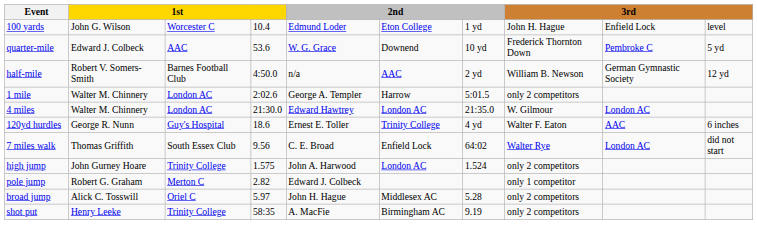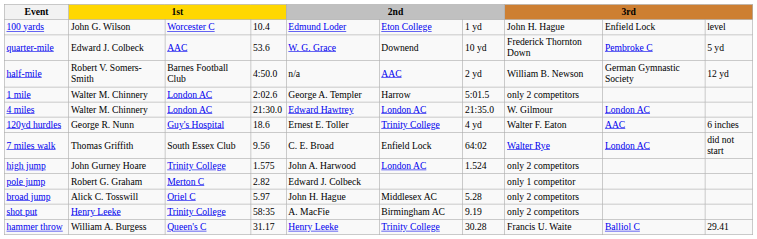+ row: hammer throw | William A. Burgess | Queen's C | 31.17 | Henry Leeke | Trinity College | 30.28 | Francis U. Waite | Balliol C | 29.41
